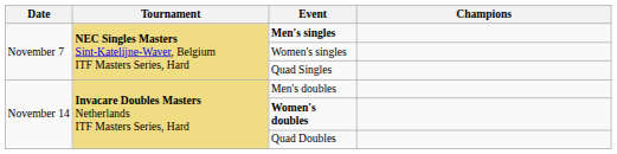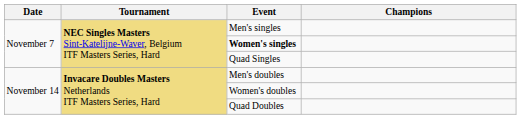Men's singles | Event: bold -> normal
Women's singles | Event: normal -> bold
Women's doubles | Event: bold -> normal
